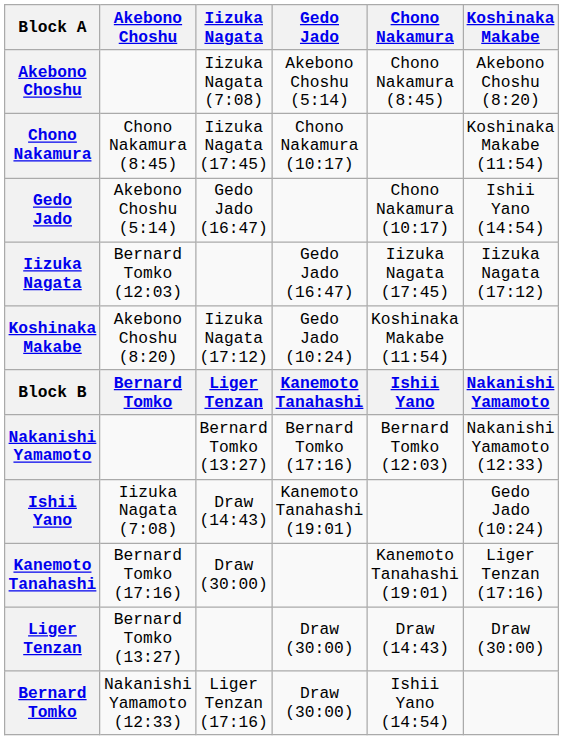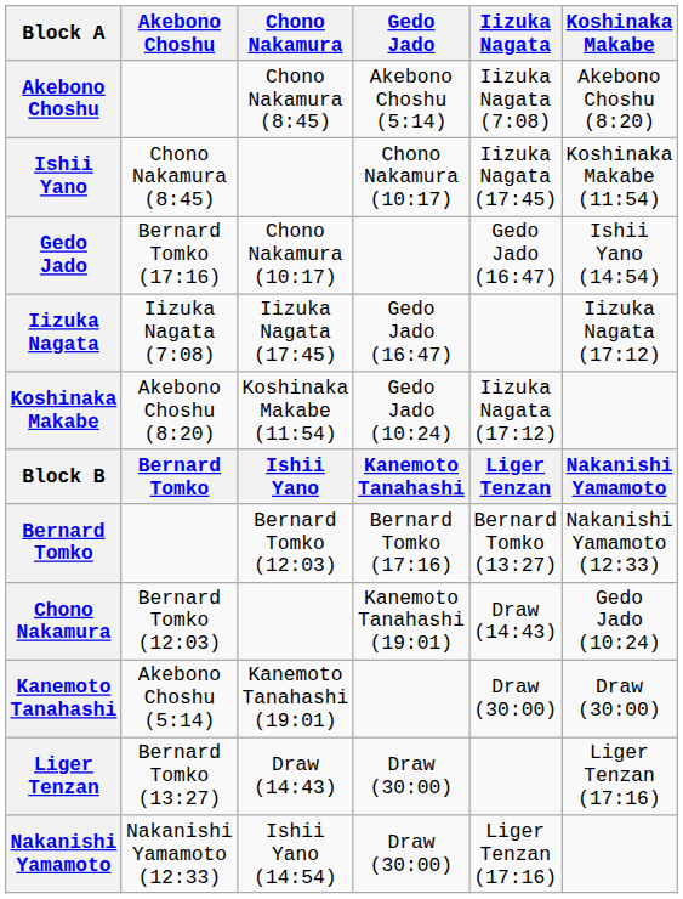columns swapped: Chono Nakamura <-> Iizuka Nagata
row 3 | Block A: Chono Nakamura -> Ishii Yano
row 4 | Akebono Choshu: Akebono Choshu (5:14) -> Bernard Tomko (17:16)
row 5 | Akebono Choshu: Bernard Tomko (12:03) -> Iizuka Nagata (7:08)
row 8 | Block A: Nakanishi Yamamoto -> Bernard Tomko
row 9 | Block A: Ishii Yano -> Chono Nakamura
row 9 | Akebono Choshu: Iizuka Nagata (7:08) -> Bernard Tomko (12:03)
row 10 | Akebono Choshu: Bernard Tomko (17:16) -> Akebono Choshu (5:14)
row 10 | Koshinaka Makabe: Liger Tenzan (17:16) -> Draw (30:00)
row 11 | Koshinaka Makabe: Draw (30:00) -> Liger Tenzan (17:16)
row 12 | Block A: Bernard Tomko -> Nakanishi Yamamoto
